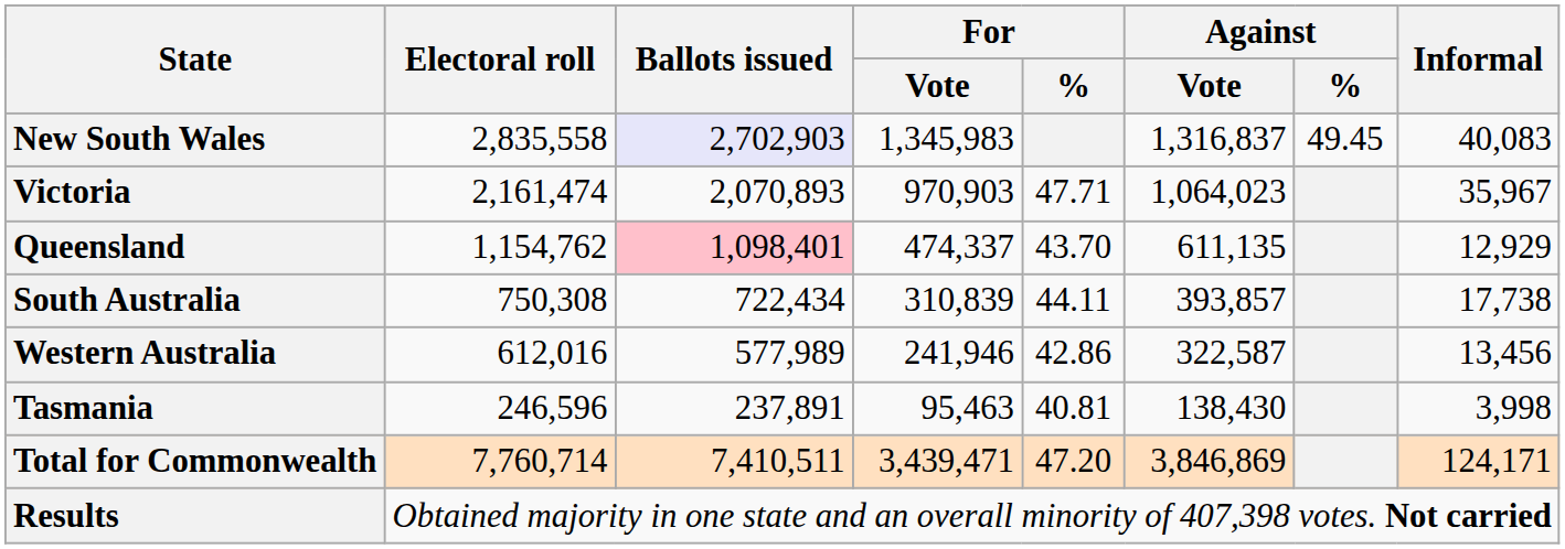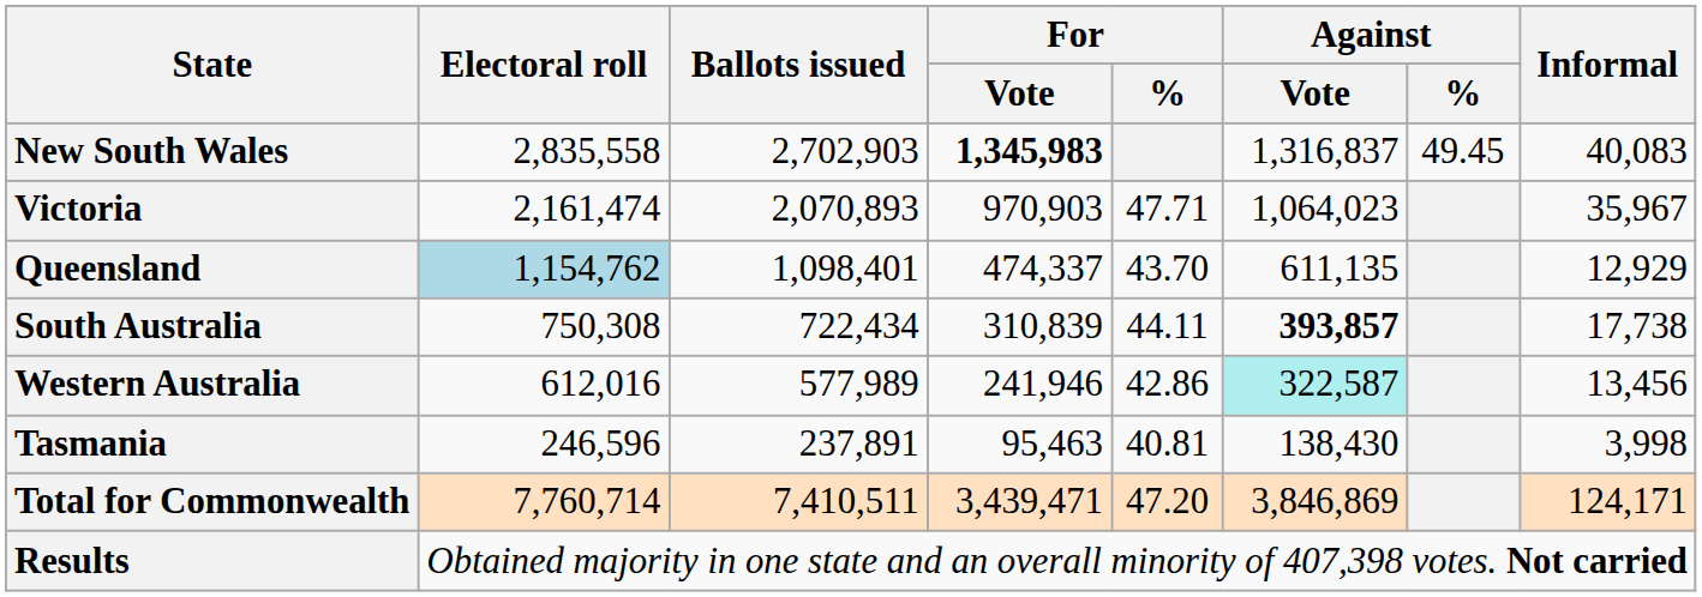New South Wales | Ballots issued: lavender background -> no background
New South Wales | For / Vote: normal -> bold
Queensland | Electoral roll: no background -> lightblue background
Queensland | Ballots issued: pink background -> no background
South Australia | Against / Vote: normal -> bold
Western Australia | Against / Vote: no background -> paleturquoise background
